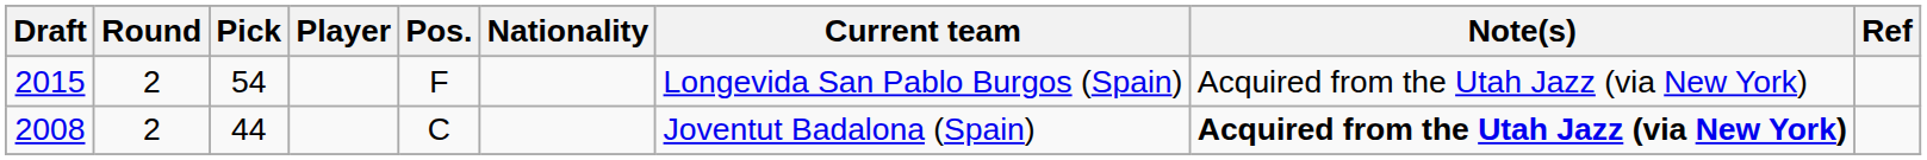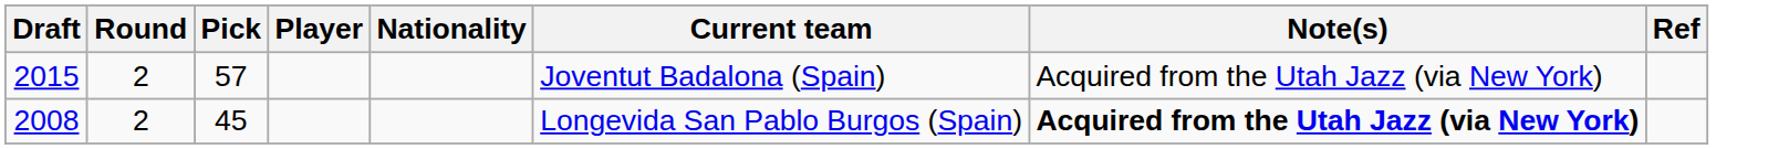- column: Pos. | F | C
2015 | Pick: 54 -> 57
2015 | Current team: Longevida San Pablo Burgos (Spain) -> Joventut Badalona (Spain)
2008 | Pick: 44 -> 45
2008 | Current team: Joventut Badalona (Spain) -> Longevida San Pablo Burgos (Spain)
